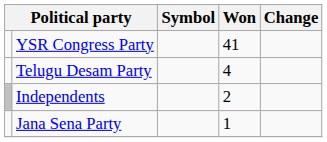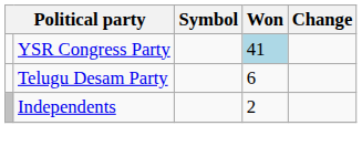YSR Congress Party | Won: no background -> lightblue background
Telugu Desam Party | Won: 4 -> 6
- row: Jana Sena Party | 1
